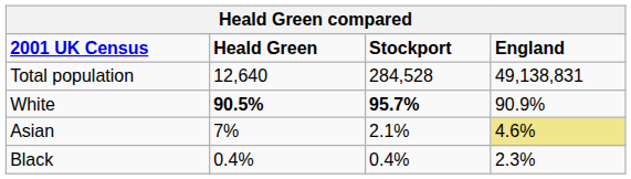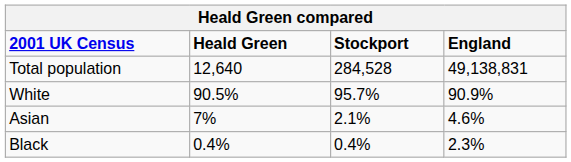White | Heald Green: bold -> normal
White | Stockport: bold -> normal
Asian | England: khaki background -> no background
